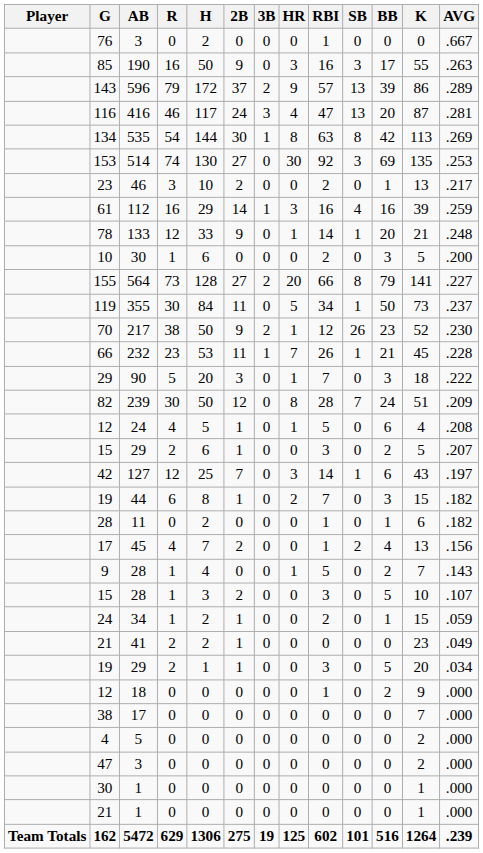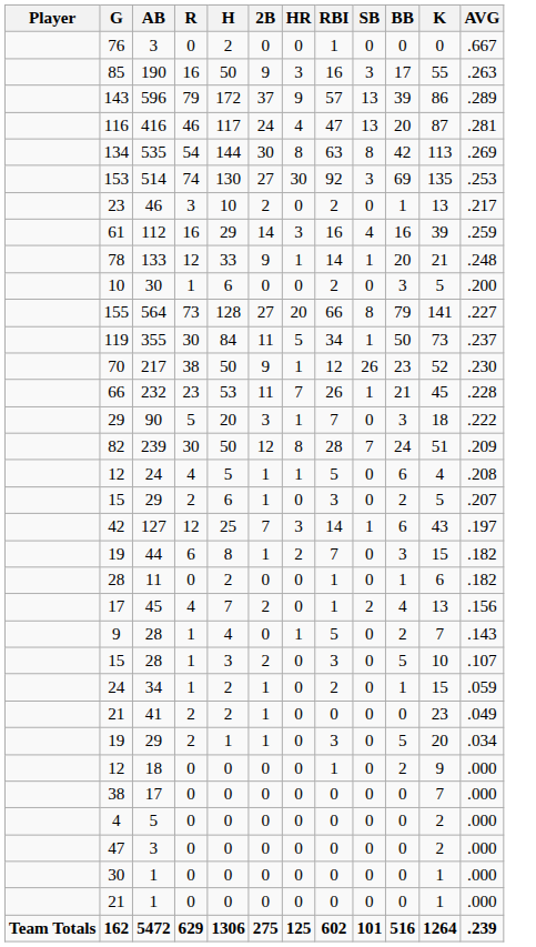- column: 3B | 0 | 0 | 2 | 3 | 1 | 0 | 0 | 1 | 0 | 0 | 2 | 0 | 2 | 1 | 0 | 0 | 0 | 0 | 0 | 0 | 0 | 0 | 0 | 0 | 0 | 0 | 0 | 0 | 0 | 0 | 0 | 0 | 0 | 19
